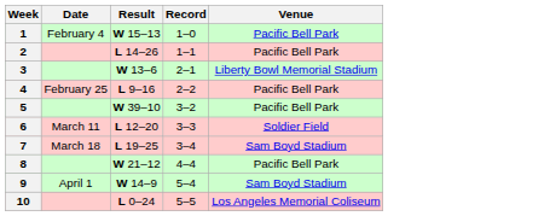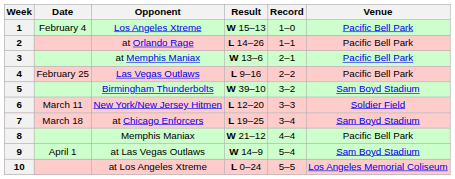+ column: Opponent | Los Angeles Xtreme | at Orlando Rage | at Memphis Maniax | Las Vegas Outlaws | Birmingham Thunderbolts | New York/New Jersey Hitmen | at Chicago Enforcers | Memphis Maniax | at Las Vegas Outlaws | at Los Angeles Xtreme
3 | Venue: Liberty Bowl Memorial Stadium -> Pacific Bell Park
5 | Venue: Pacific Bell Park -> Sam Boyd Stadium
